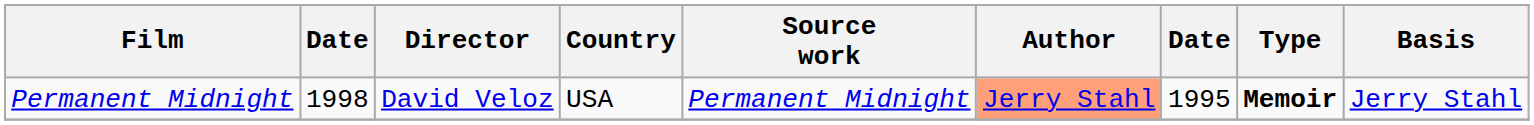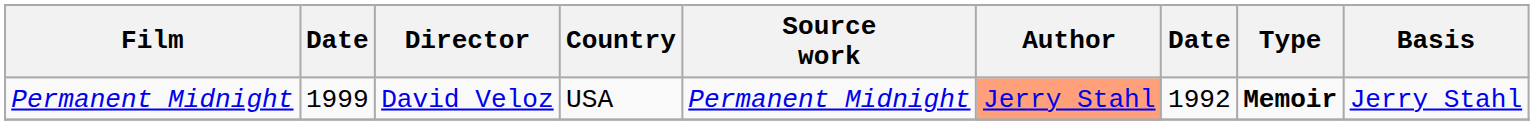row 2 | column 2: 1998 -> 1999
row 2 | column 7: 1995 -> 1992
